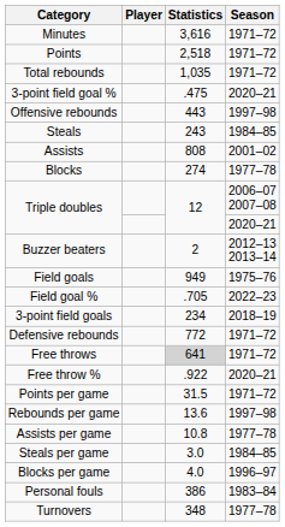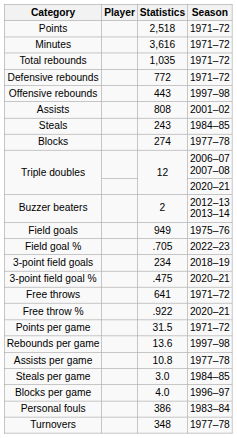rows swapped: Minutes <-> Points
rows swapped: Defensive rebounds <-> 3-point field goal %
rows swapped: Assists <-> Steals
Free throws | Statistics: lightgrey background -> no background
